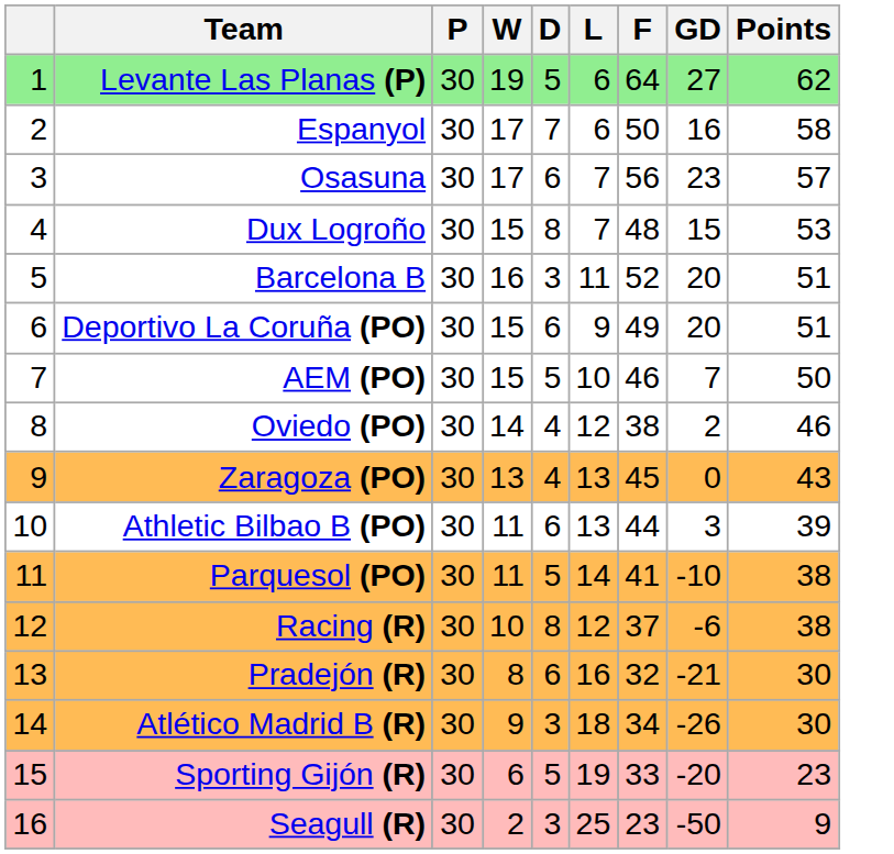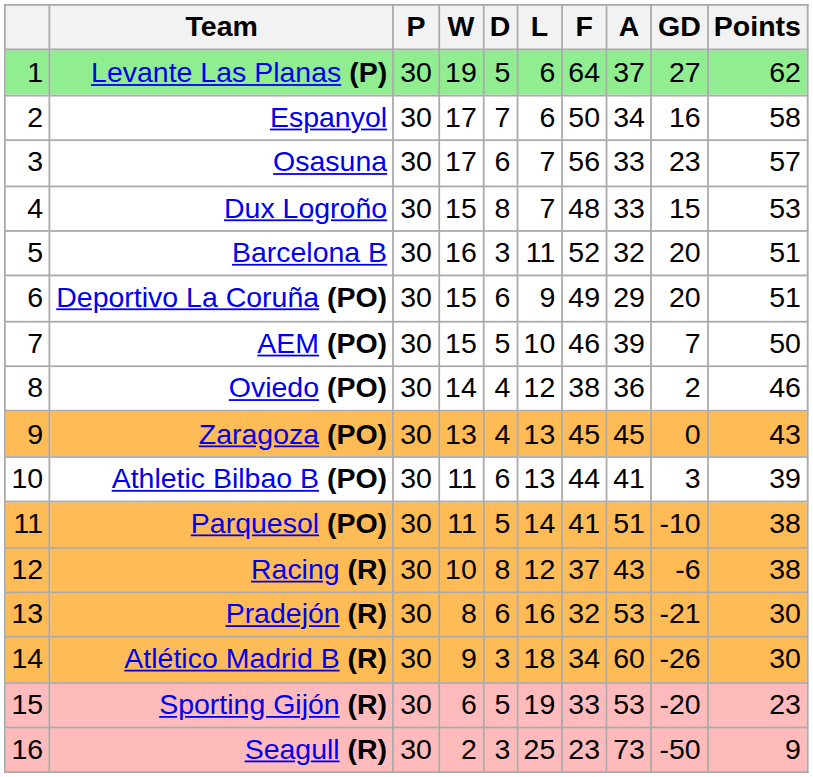+ column: A | 37 | 34 | 33 | 33 | 32 | 29 | 39 | 36 | 45 | 41 | 51 | 43 | 53 | 60 | 53 | 73
